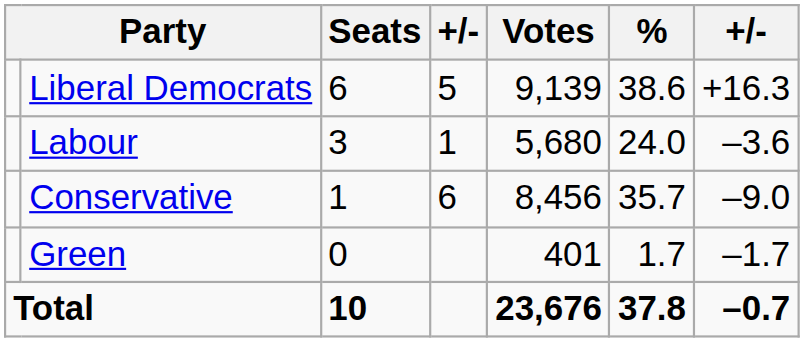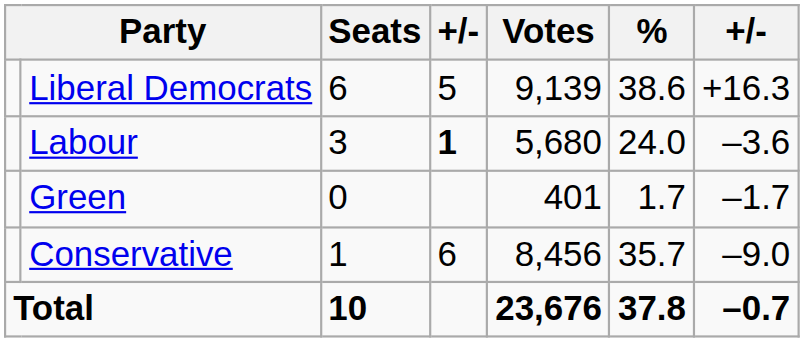Labour | column 4: normal -> bold
rows swapped: Conservative <-> Green
